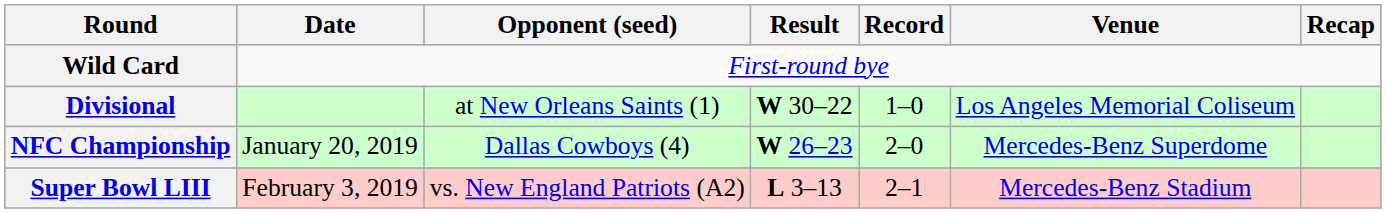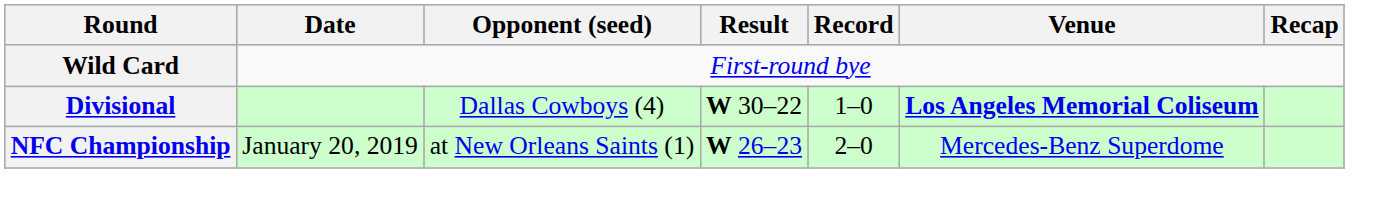Divisional | Opponent (seed): at New Orleans Saints (1) -> Dallas Cowboys (4)
Divisional | Venue: normal -> bold
NFC Championship | Opponent (seed): Dallas Cowboys (4) -> at New Orleans Saints (1)
- row: Super Bowl LIII | February 3, 2019 | vs. New England Patriots (A2) | L 3–13 | 2–1 | Mercedes-Benz Stadium
